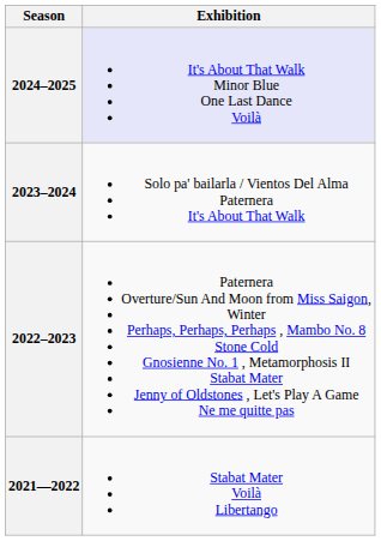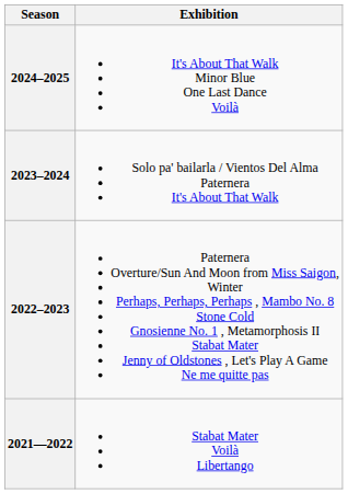2024–2025 | Exhibition: lavender background -> no background
